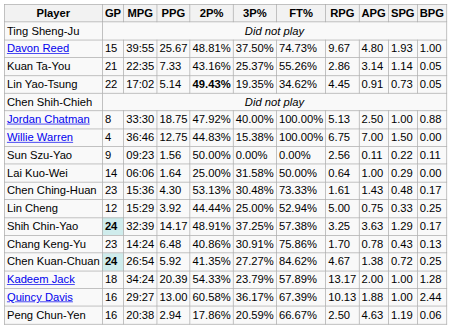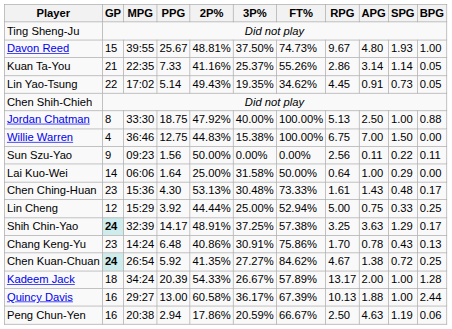Kuan Ta-You | 2P%: 43.16% -> 41.16%
Lin Yao-Tsung | 2P%: bold -> normal
Kadeem Jack | 3P%: 23.79% -> 26.67%
